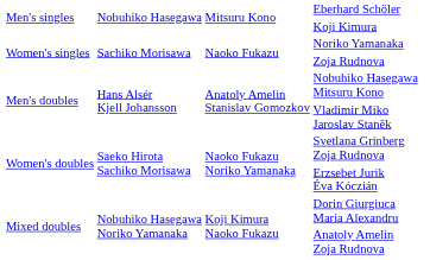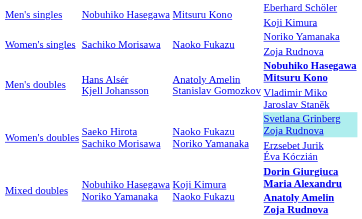Nobuhiko Hasegawa Mitsuru Kono | column 4: normal -> bold
Svetlana Grinberg Zoja Rudnova | column 4: no background -> paleturquoise background
Dorin Giurgiuca Maria Alexandru | column 4: normal -> bold
Anatoly Amelin Zoja Rudnova | column 4: normal -> bold
